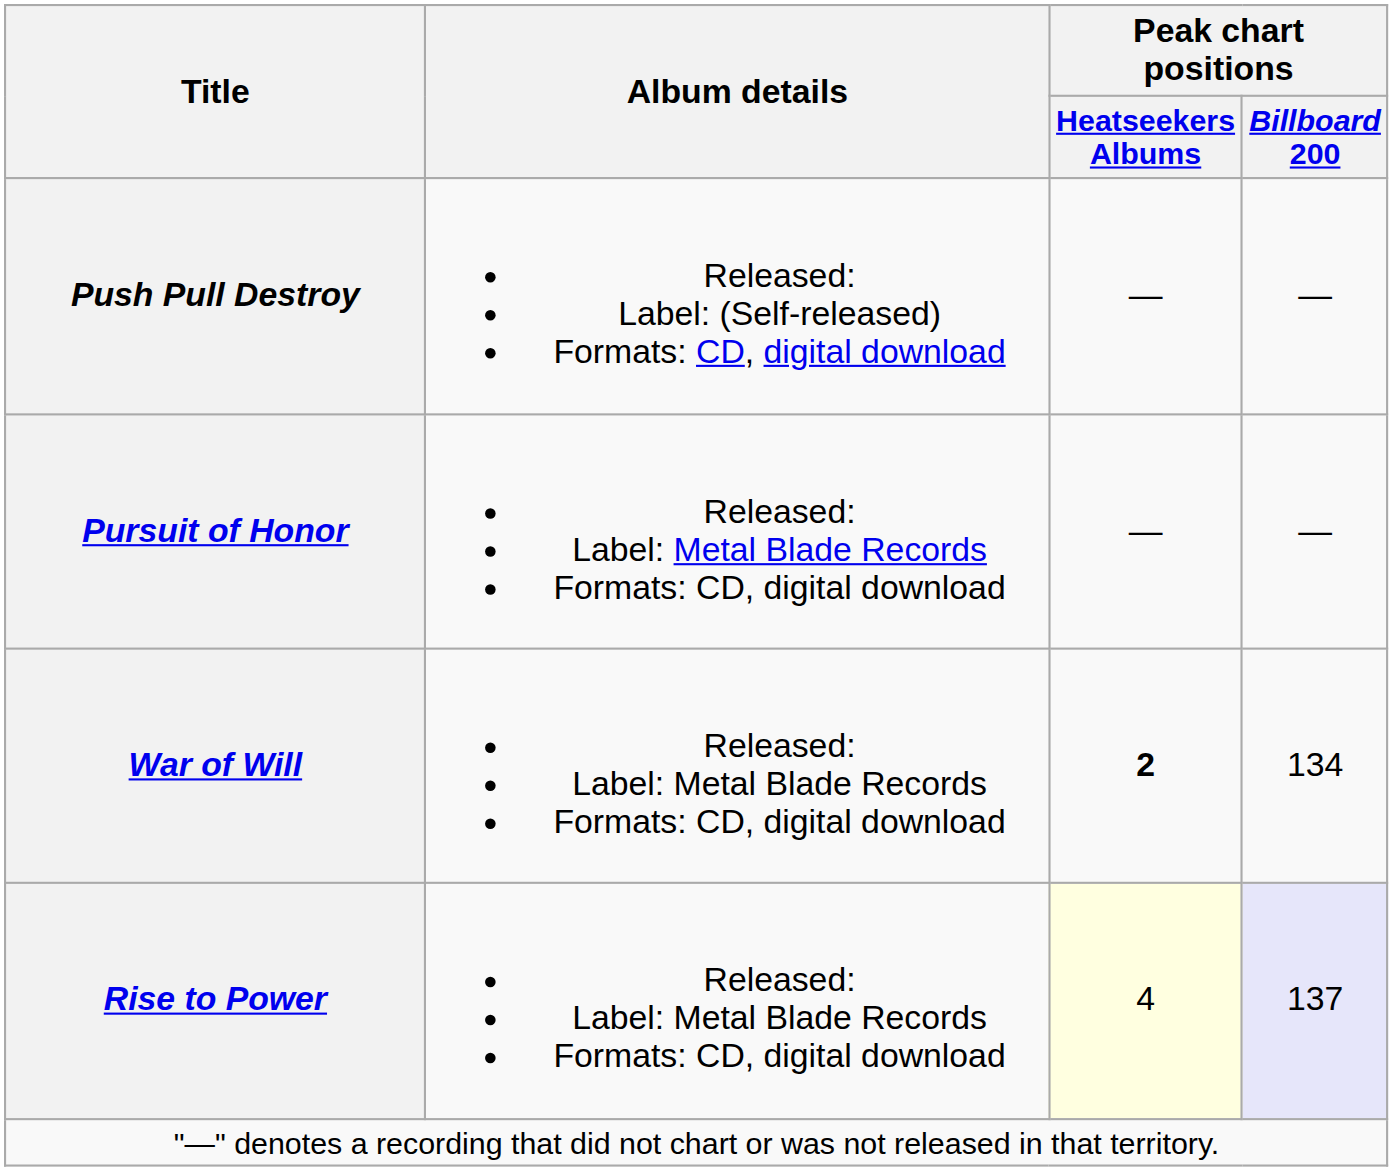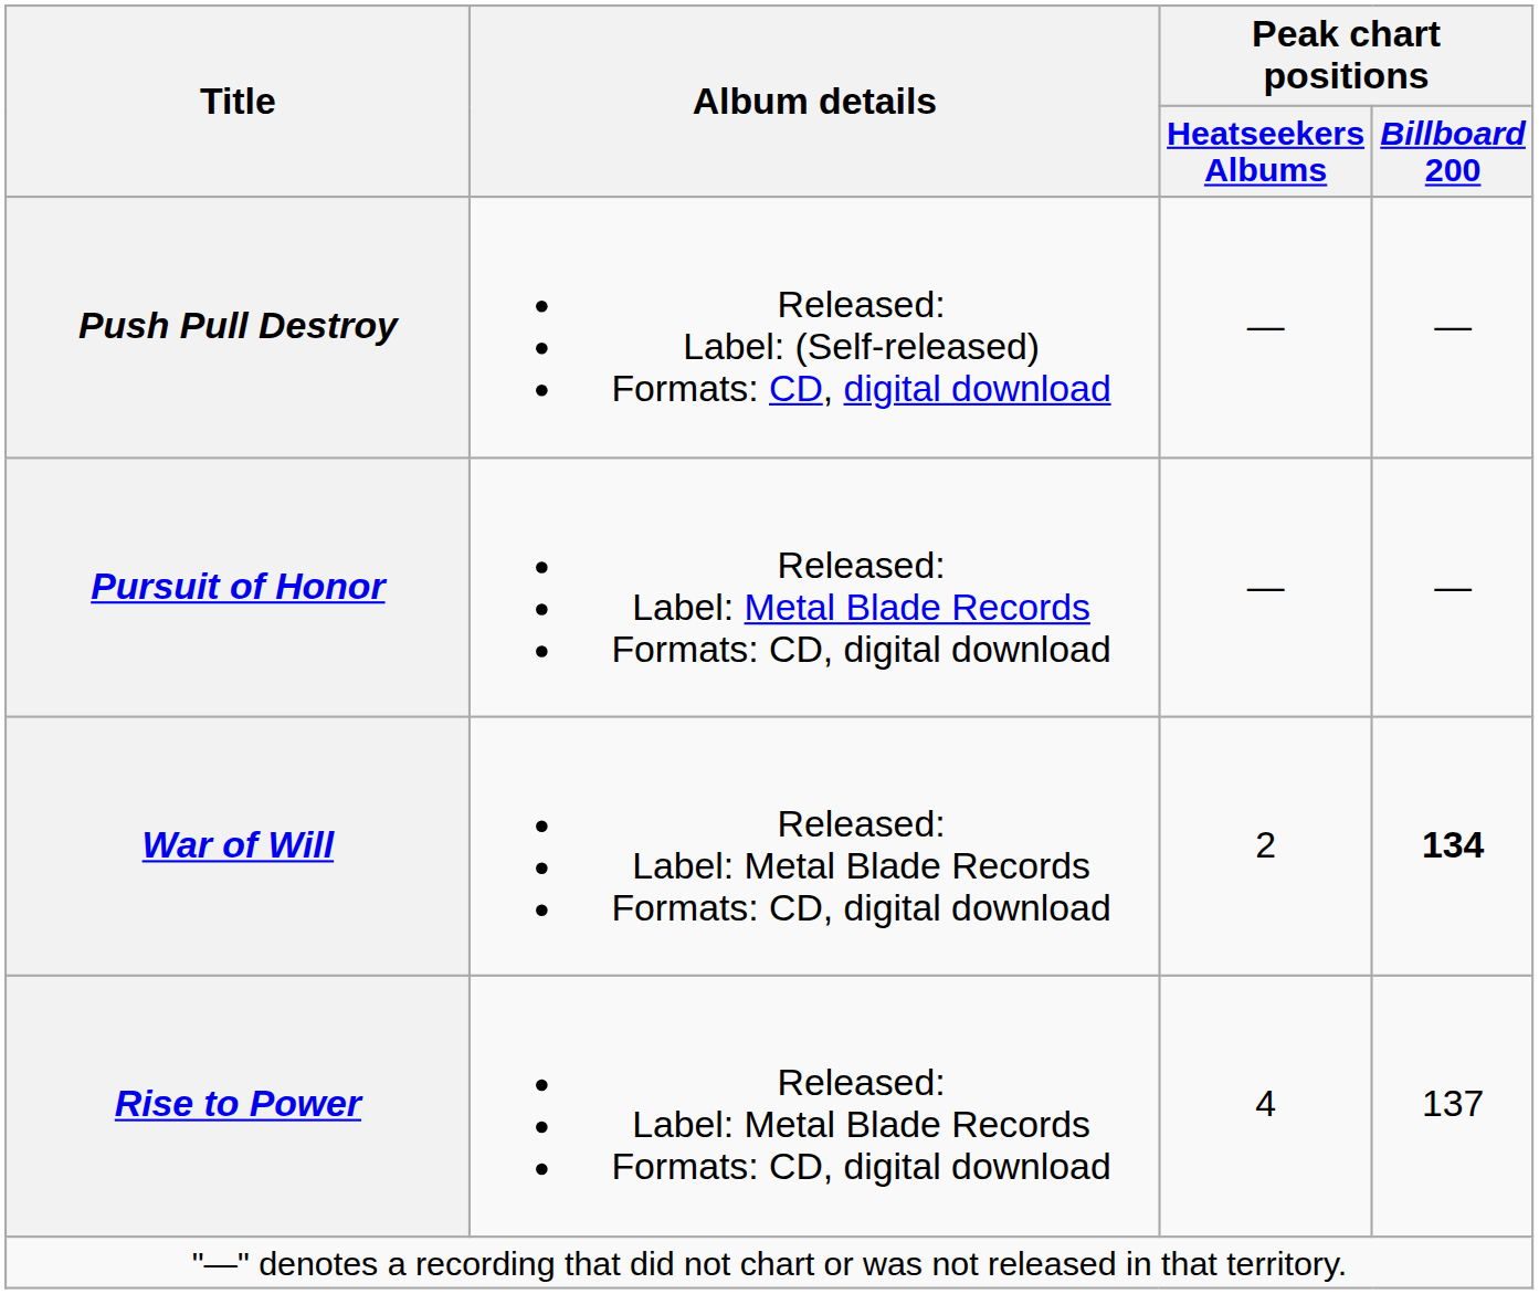War of Will | Peak chart positions / Heatseekers Albums: bold -> normal
War of Will | Peak chart positions / Billboard 200: normal -> bold
Rise to Power | Peak chart positions / Heatseekers Albums: lightyellow background -> no background
Rise to Power | Peak chart positions / Billboard 200: lavender background -> no background
